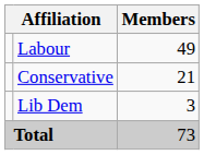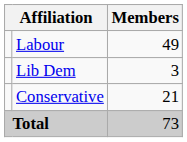rows swapped: Conservative <-> Lib Dem
